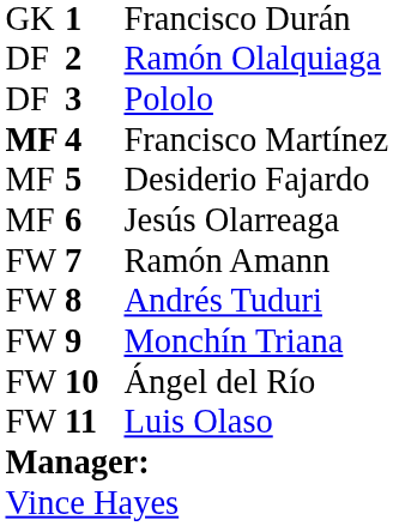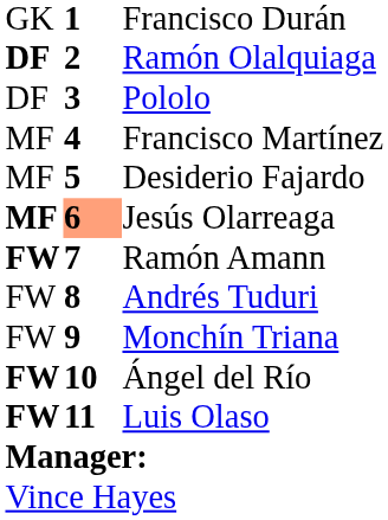Ramón Olalquiaga | column 1: normal -> bold
Francisco Martínez | column 1: bold -> normal
Jesús Olarreaga | column 1: normal -> bold
Jesús Olarreaga | column 2: no background -> lightsalmon background
Ramón Amann | column 1: normal -> bold
Ángel del Río | column 1: normal -> bold
Luis Olaso | column 1: normal -> bold
